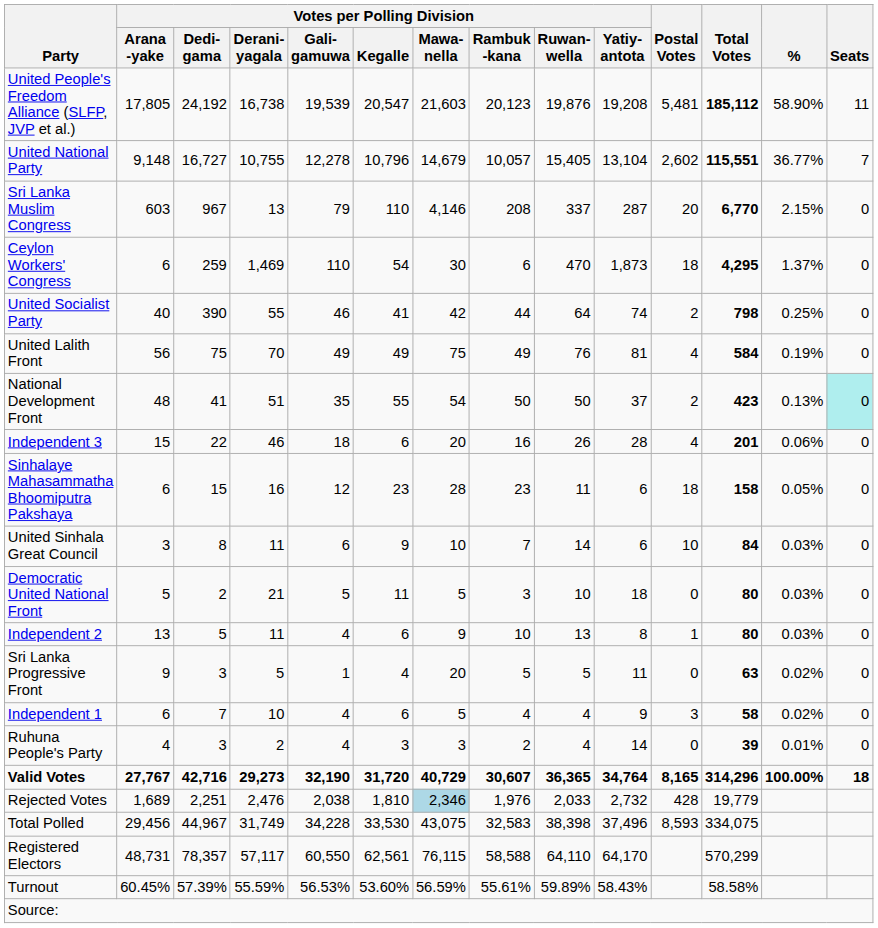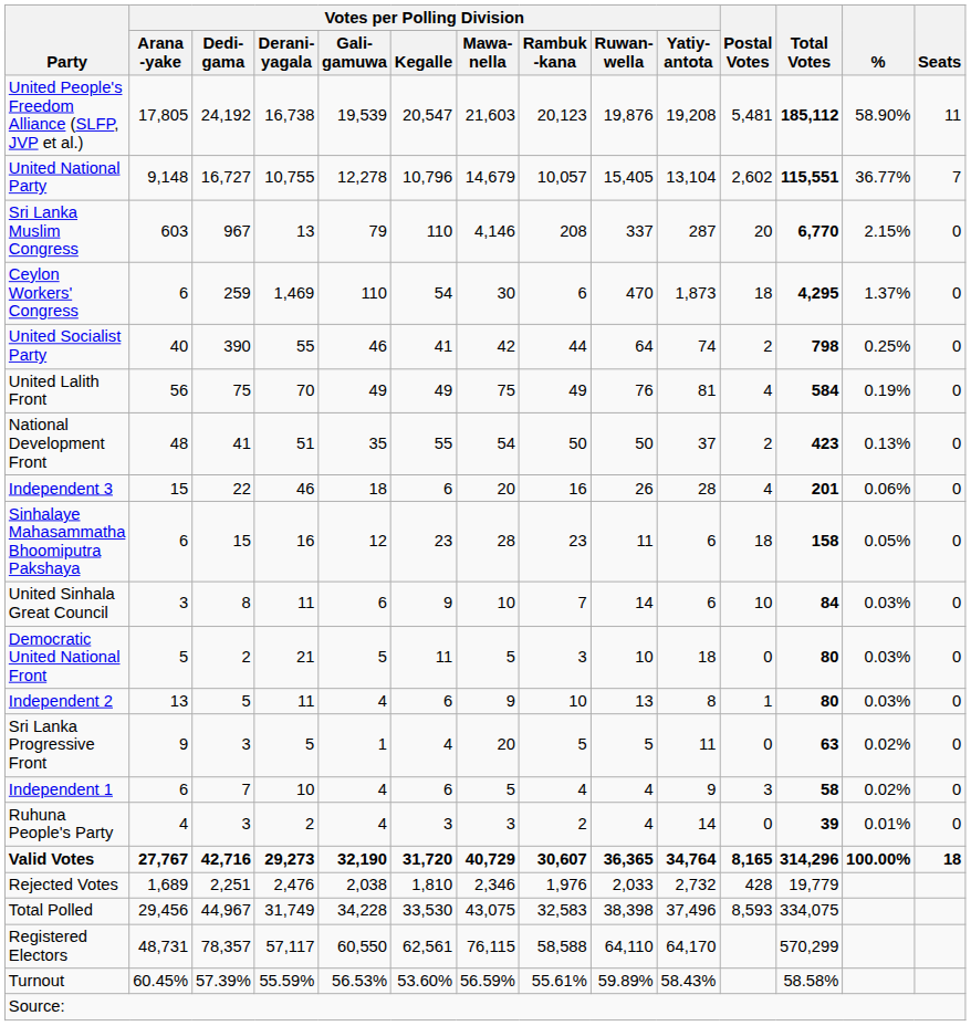National Development Front | Seats: paleturquoise background -> no background
Rejected Votes | Votes per Polling Division / Mawa- nella: lightblue background -> no background
